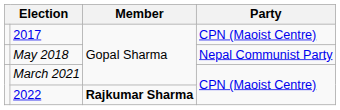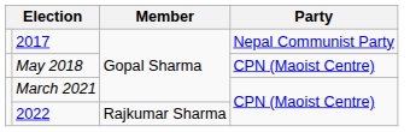2017 | Party: CPN (Maoist Centre) -> Nepal Communist Party
May 2018 | Party: Nepal Communist Party -> CPN (Maoist Centre)
2022 | Member: bold -> normal
